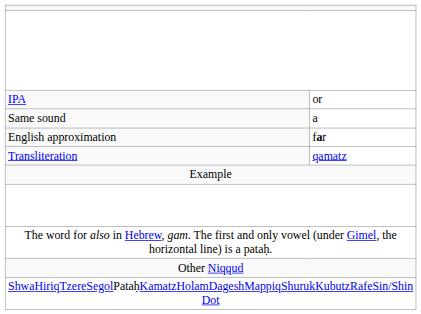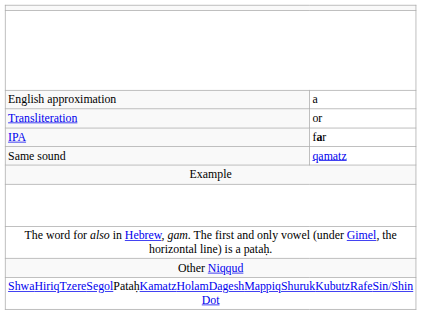row 3 | column 1: IPA -> English approximation
row 3 | column 2: or -> a
row 4 | column 1: Same sound -> Transliteration
row 4 | column 2: a -> or
row 5 | column 1: English approximation -> IPA
row 6 | column 1: Transliteration -> Same sound
